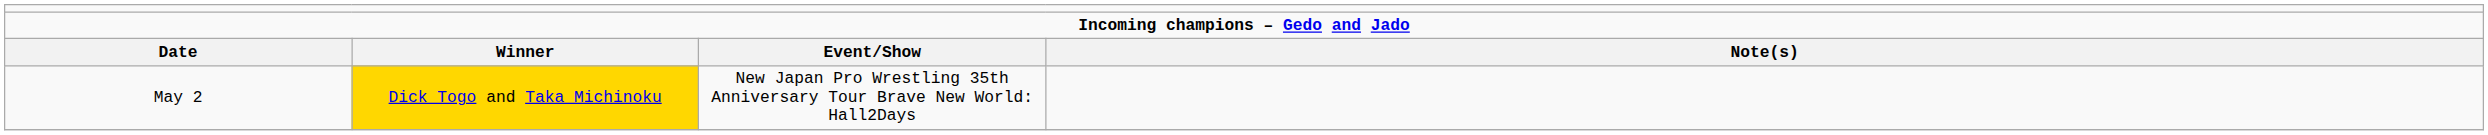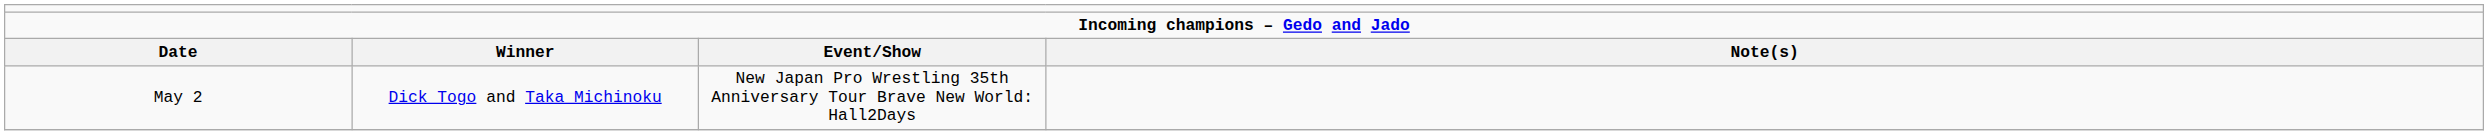May 2 | column 2: gold background -> no background
